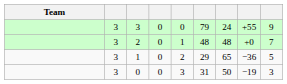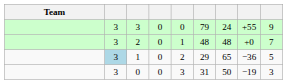row 4 | column 2: no background -> lightblue background
